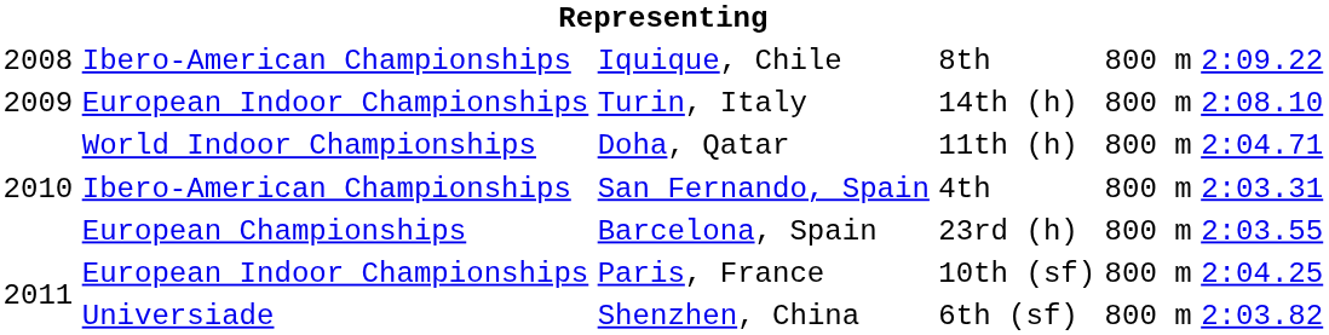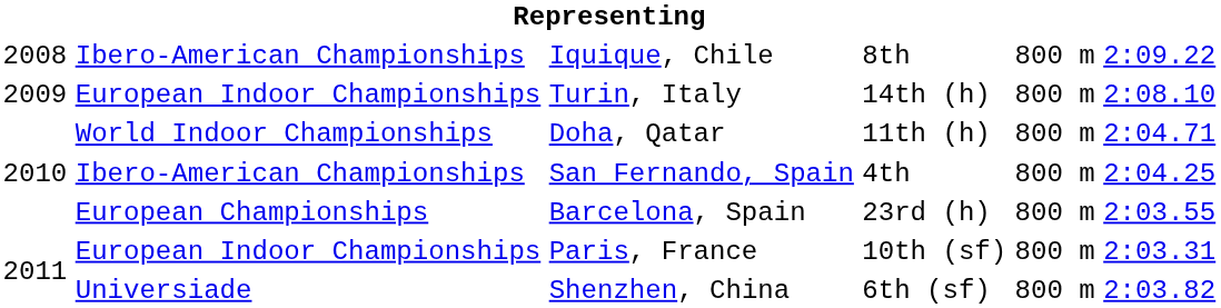San Fernando, Spain | column 6: 2:03.31 -> 2:04.25
Paris, France | column 6: 2:04.25 -> 2:03.31
